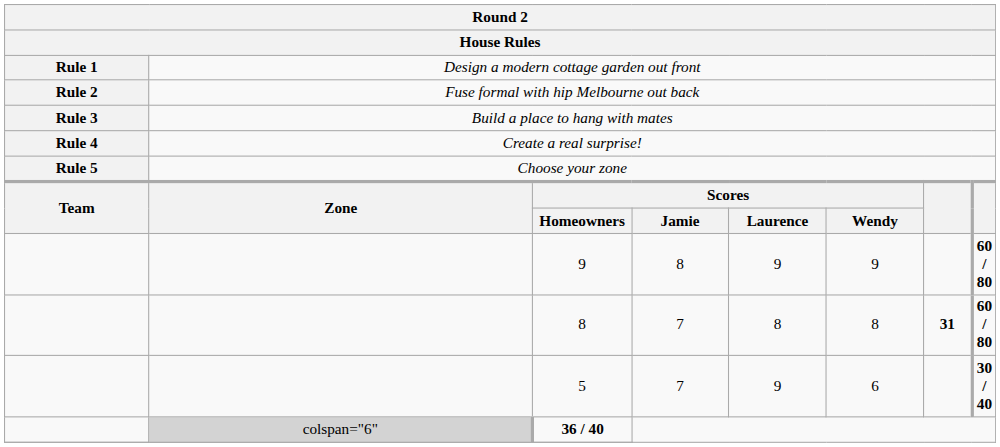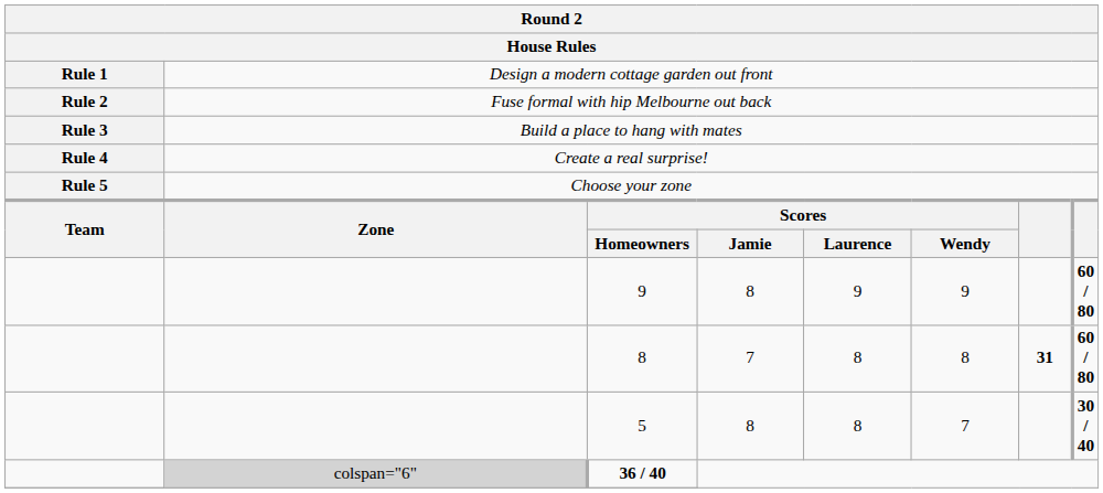5 | column 4: 7 -> 8
5 | column 5: 9 -> 8
5 | column 6: 6 -> 7
